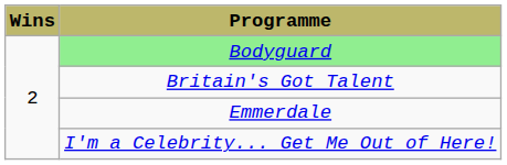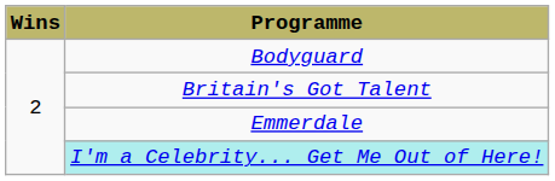Bodyguard | Programme: lightgreen background -> no background
I'm a Celebrity... Get Me Out of Here! | Programme: no background -> paleturquoise background
